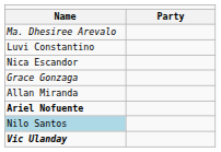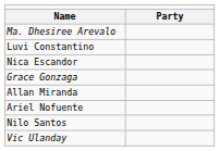Ariel Nofuente | column 1: bold -> normal
Nilo Santos | column 1: lightblue background -> no background
Vic Ulanday | column 1: bold -> normal
